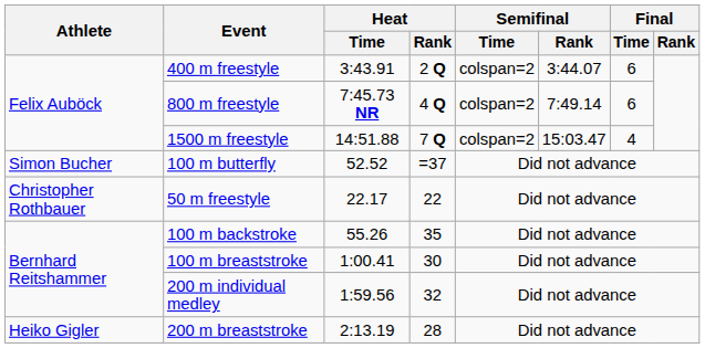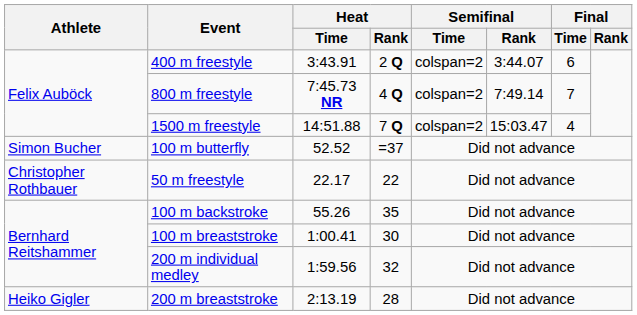800 m freestyle | Final / Time: 6 -> 7
